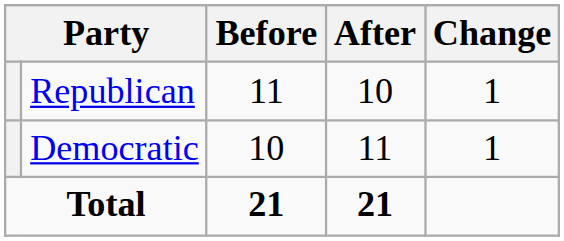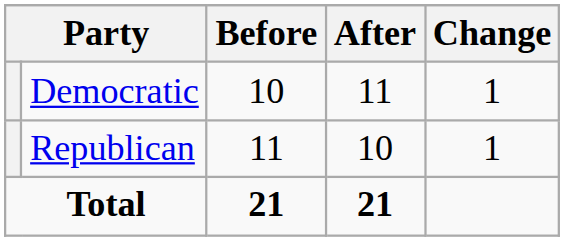rows swapped: Democratic <-> Republican
